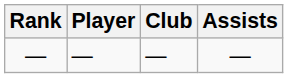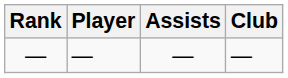columns swapped: Club <-> Assists
